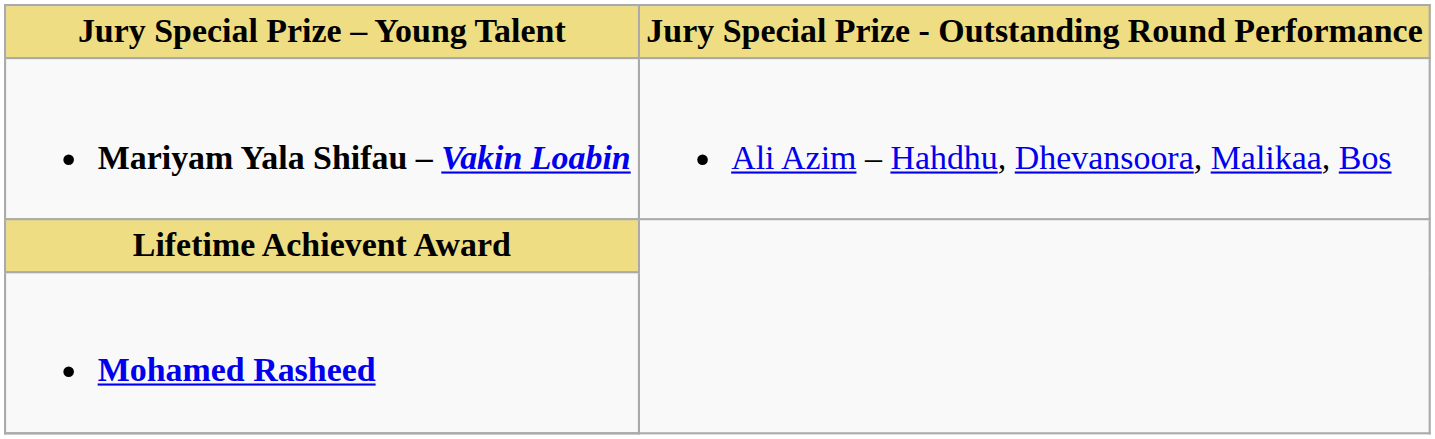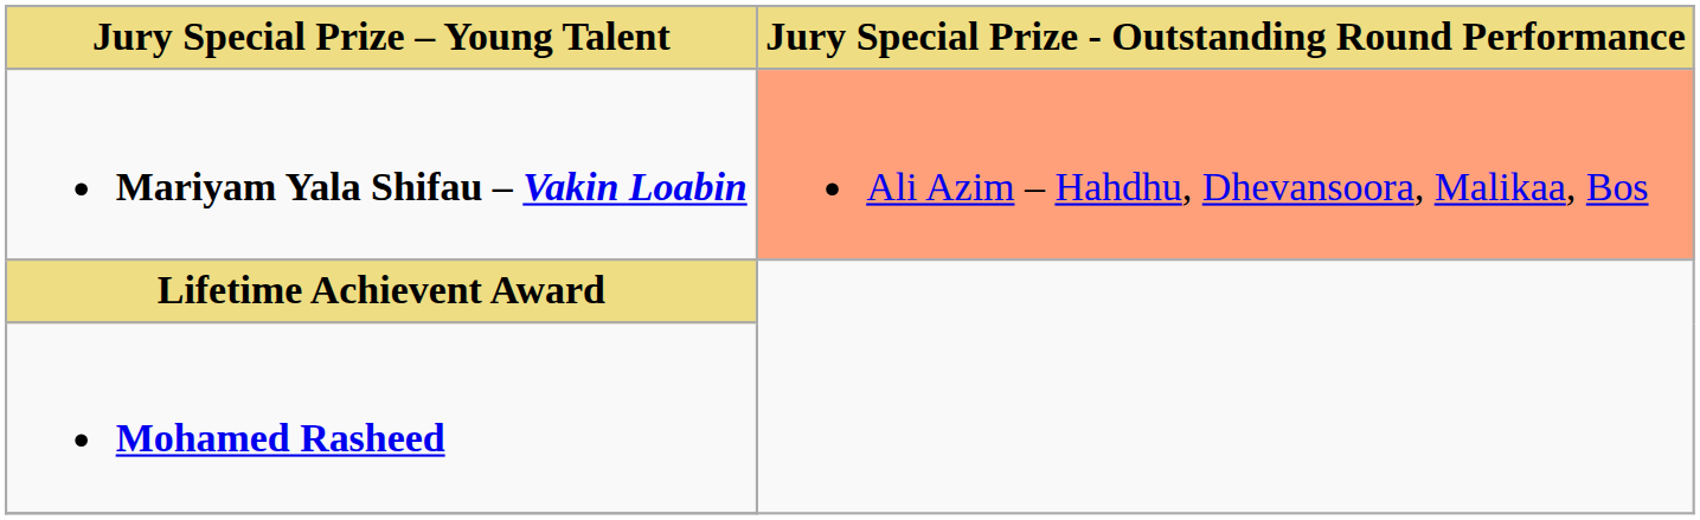Mariyam Yala Shifau – Vakin Loabin | Jury Special Prize - Outstanding Round Performance: no background -> lightsalmon background
